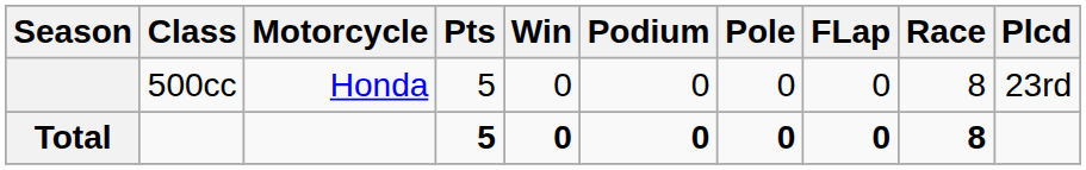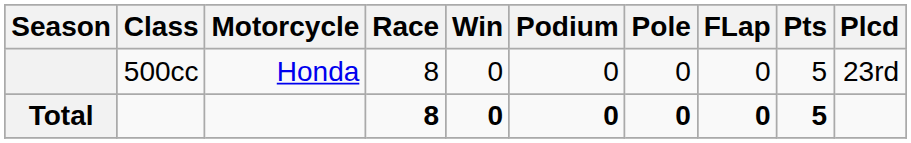columns swapped: Race <-> Pts
